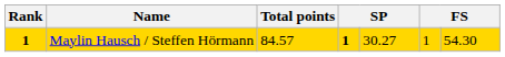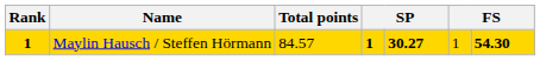Maylin Hausch / Steffen Hörmann | column 5: normal -> bold
Maylin Hausch / Steffen Hörmann | column 7: normal -> bold
